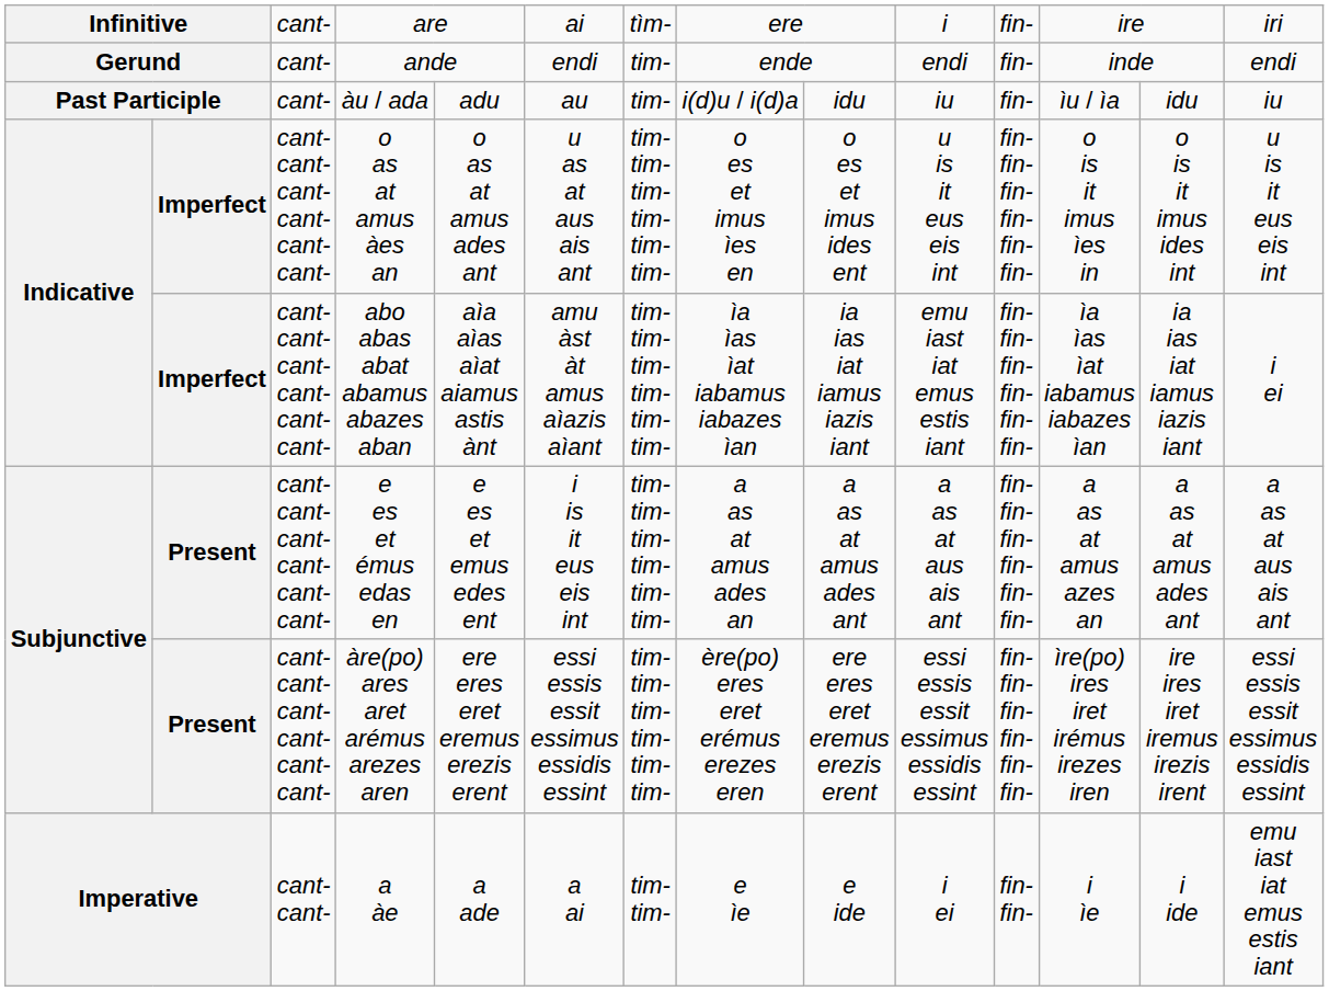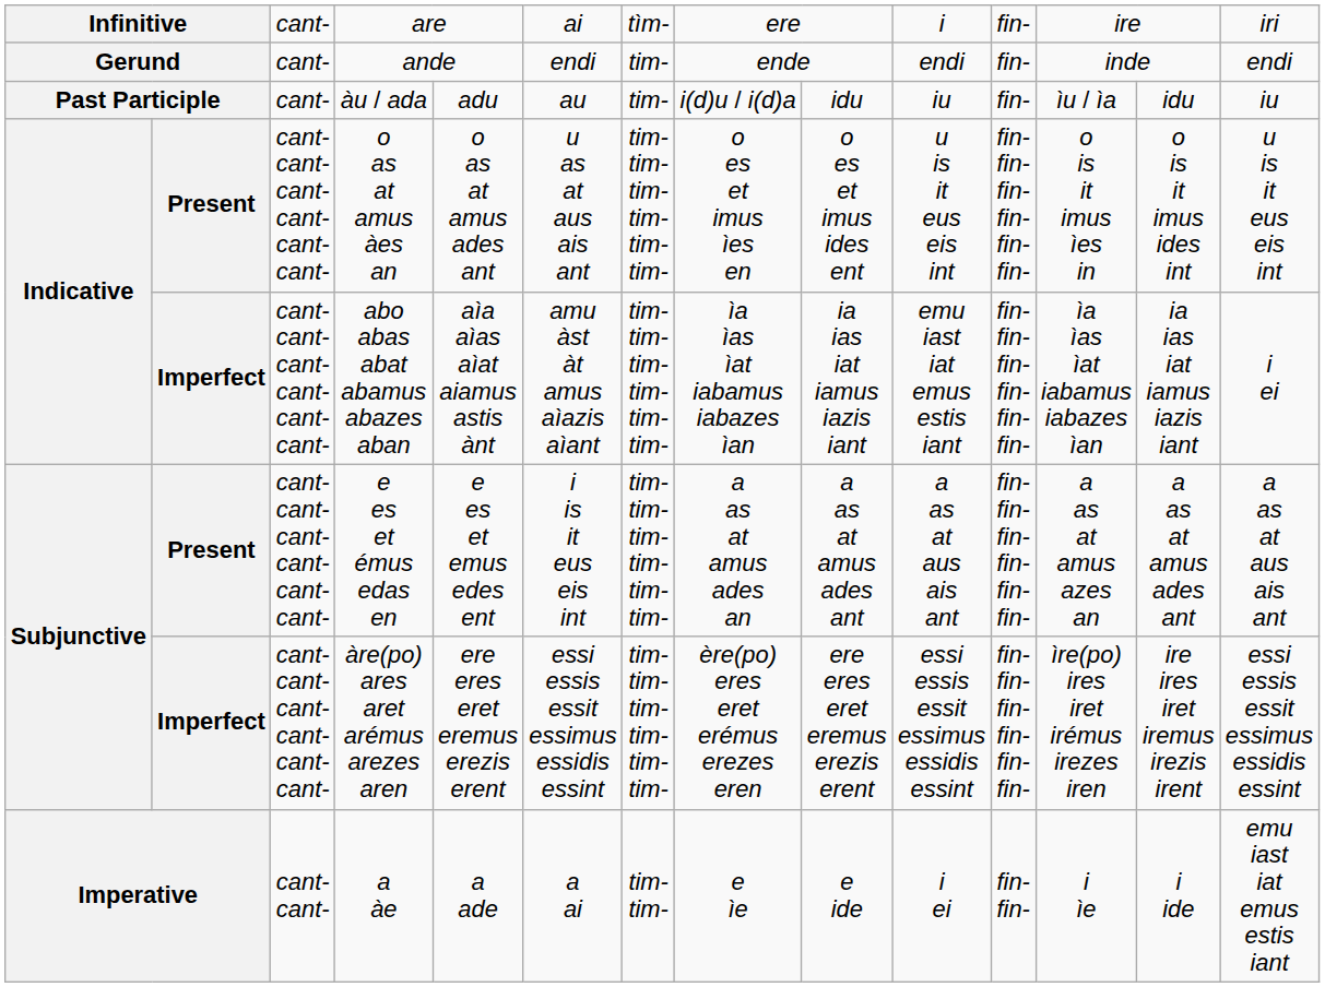o as at amus àes an | column 2: Imperfect -> Present
àre(po) ares aret arémus arezes aren | column 2: Present -> Imperfect
